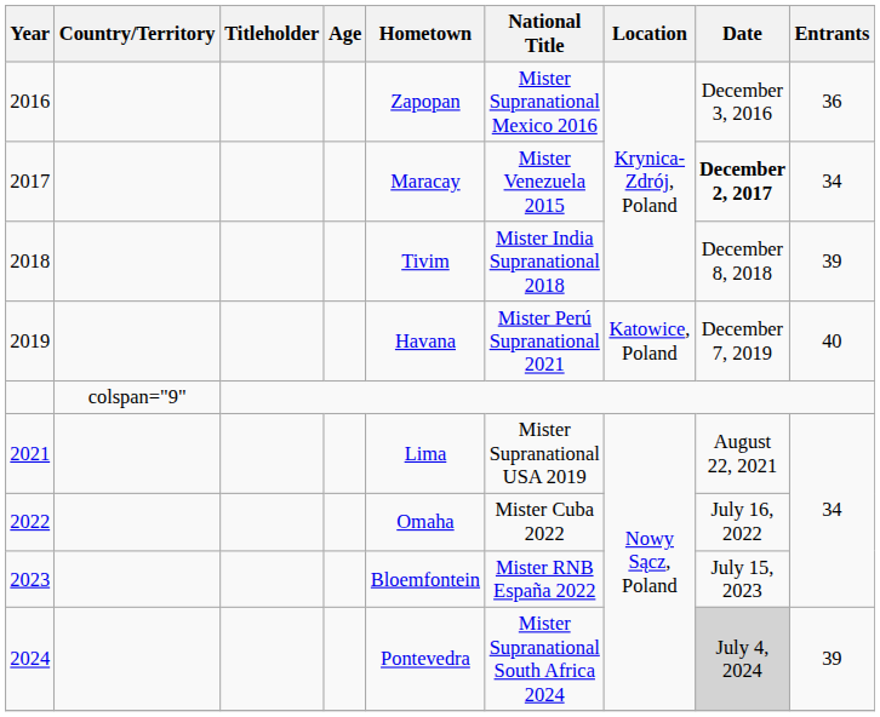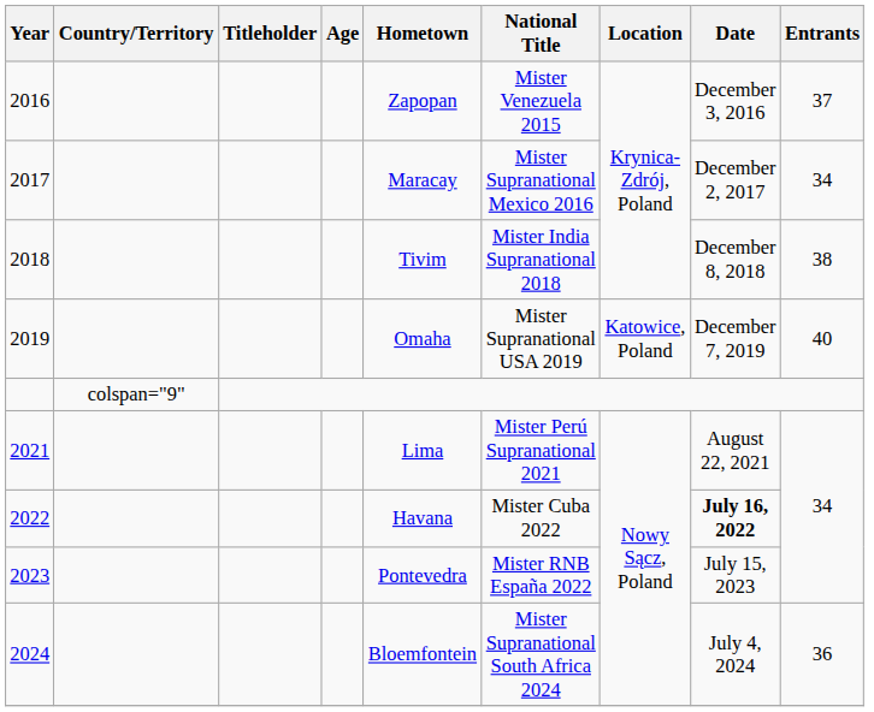2016 | National Title: Mister Supranational Mexico 2016 -> Mister Venezuela 2015
2016 | Entrants: 36 -> 37
2017 | National Title: Mister Venezuela 2015 -> Mister Supranational Mexico 2016
2017 | Date: bold -> normal
2018 | Entrants: 39 -> 38
2019 | Hometown: Havana -> Omaha
2019 | National Title: Mister Perú Supranational 2021 -> Mister Supranational USA 2019
2021 | National Title: Mister Supranational USA 2019 -> Mister Perú Supranational 2021
2022 | Hometown: Omaha -> Havana
2022 | Date: normal -> bold
2023 | Hometown: Bloemfontein -> Pontevedra
2024 | Hometown: Pontevedra -> Bloemfontein
2024 | Date: lightgrey background -> no background
2024 | Entrants: 39 -> 36
